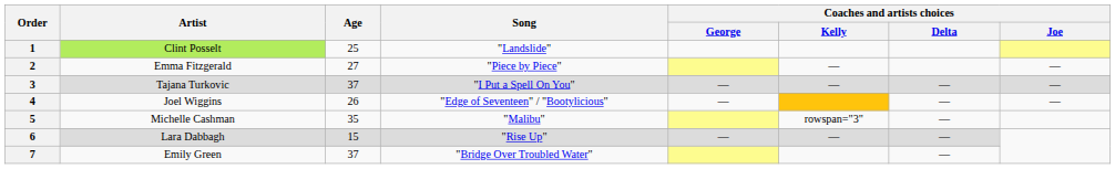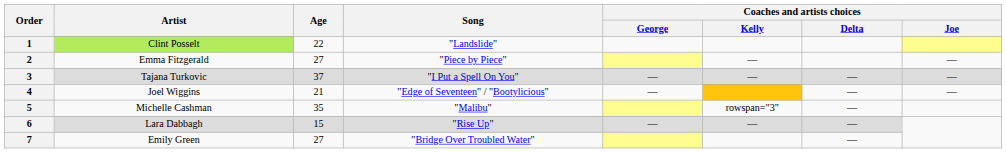1 | Age: 25 -> 22
4 | Age: 26 -> 21
7 | Age: 37 -> 27
